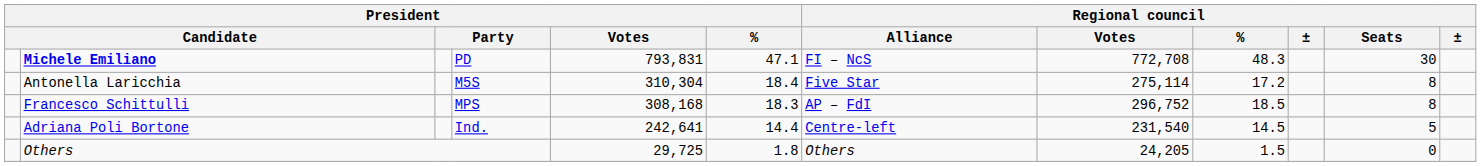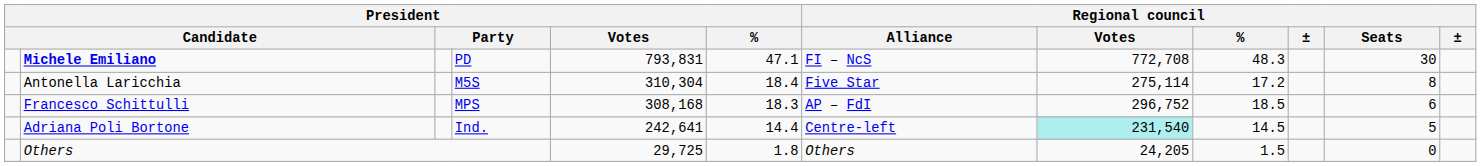Francesco Schittulli | Regional council / Seats: 8 -> 6
Adriana Poli Bortone | Regional council / Votes: no background -> paleturquoise background
